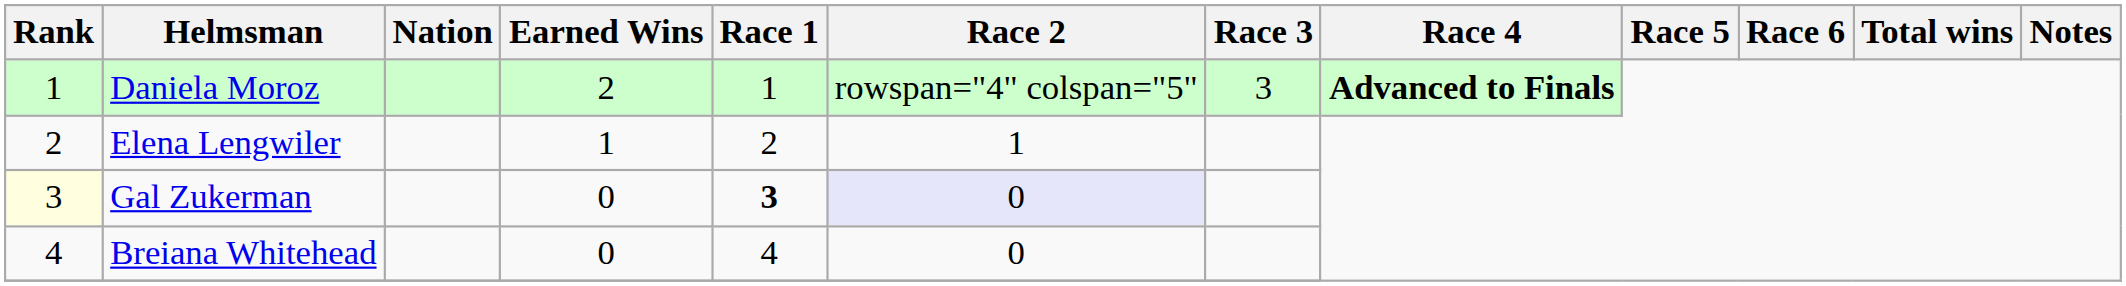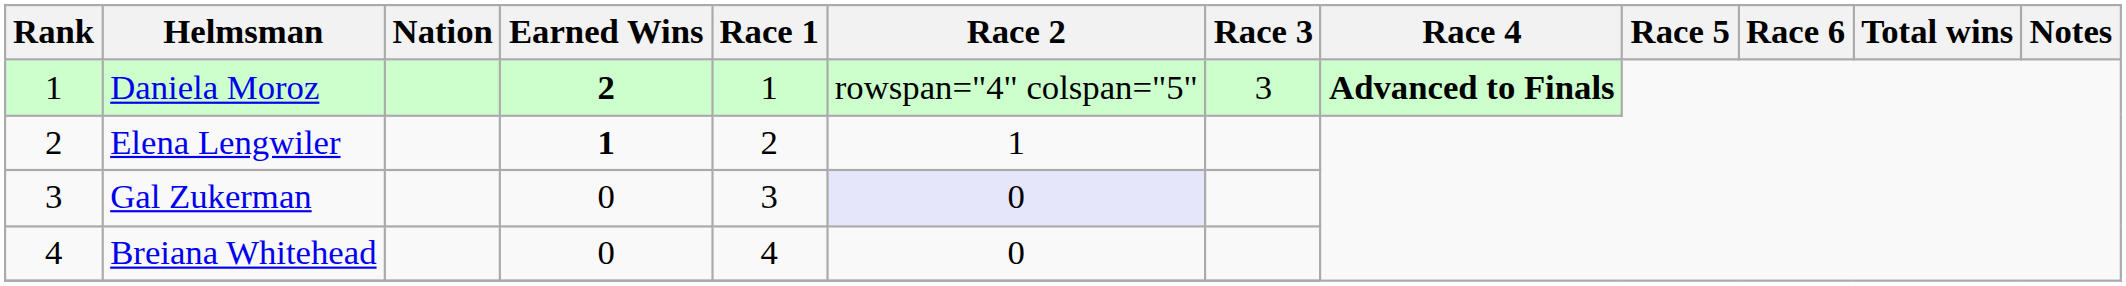Daniela Moroz | Earned Wins: normal -> bold
Elena Lengwiler | Earned Wins: normal -> bold
Gal Zukerman | Rank: lightyellow background -> no background
Gal Zukerman | Race 1: bold -> normal
